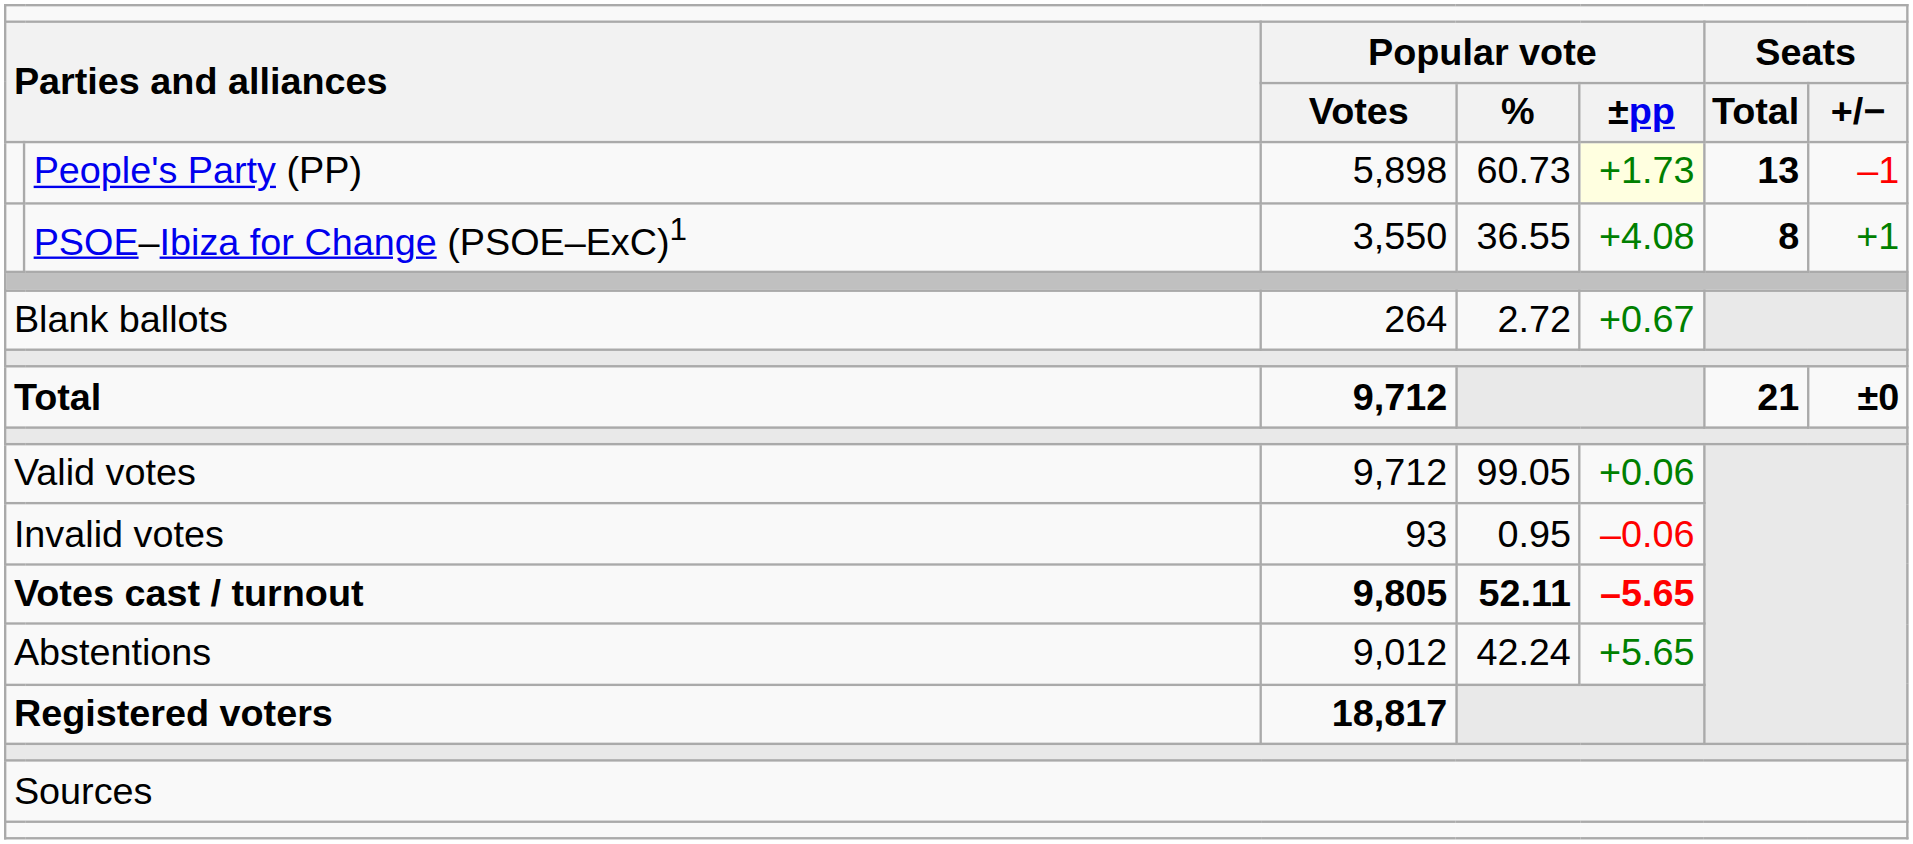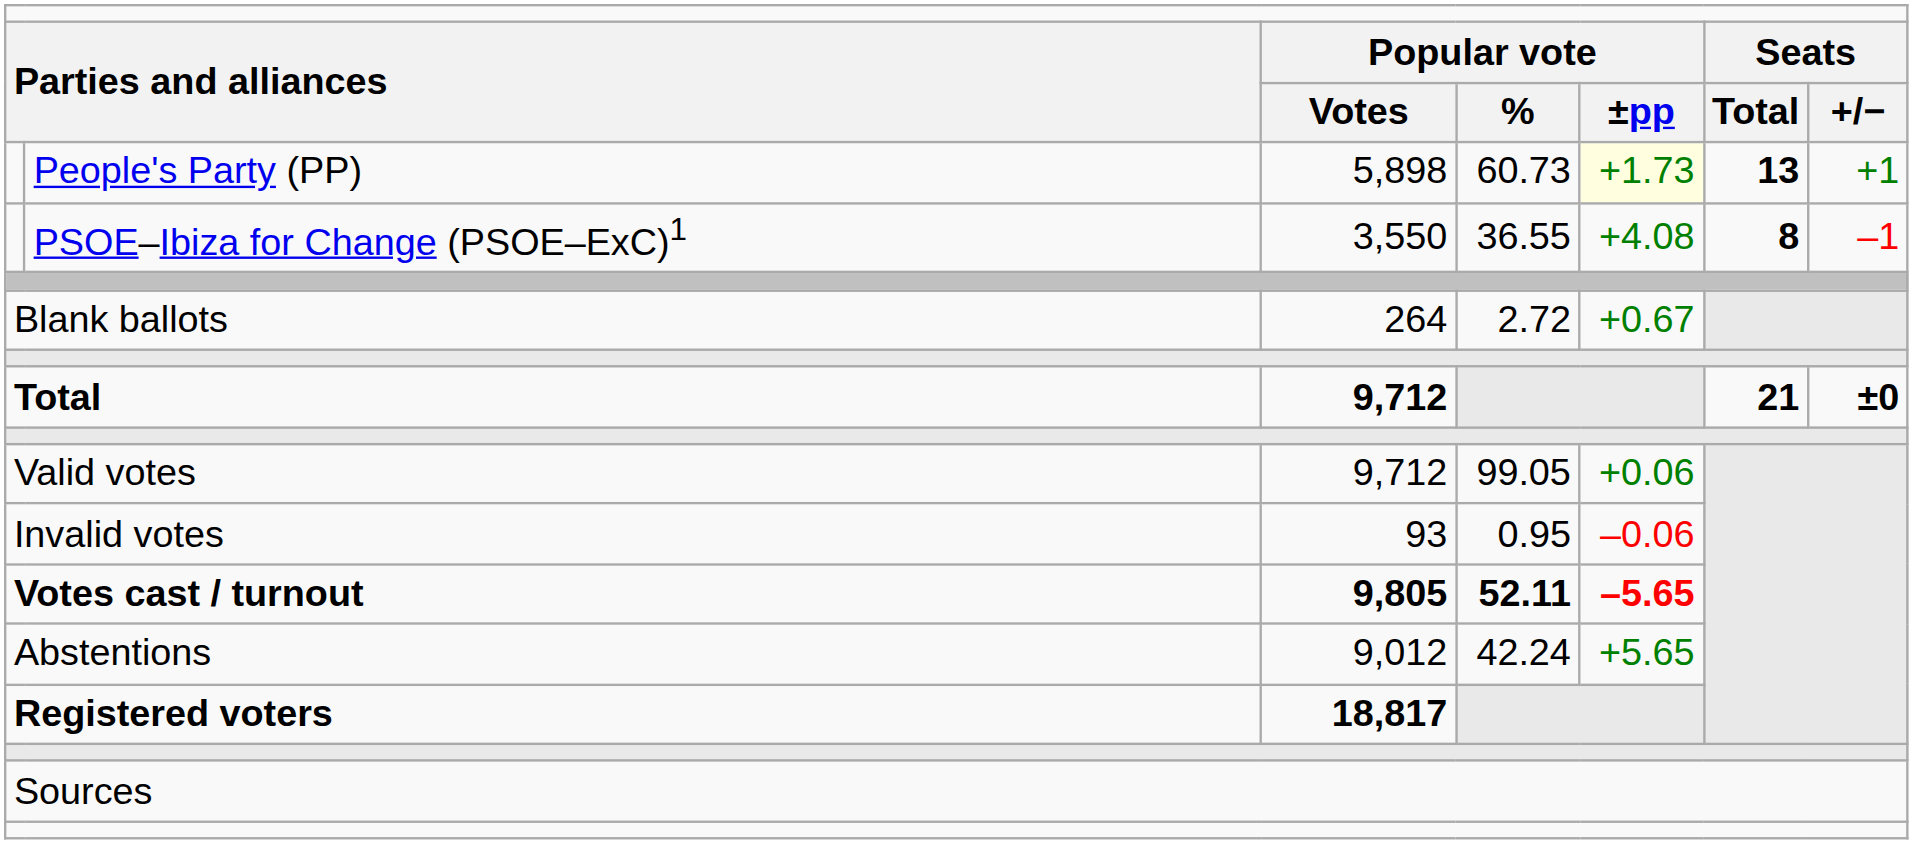People's Party (PP) | column 7: –1 -> +1
PSOE–Ibiza for Change (PSOE–ExC)1 | column 7: +1 -> –1
